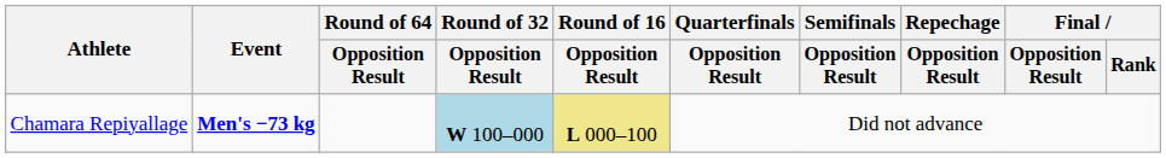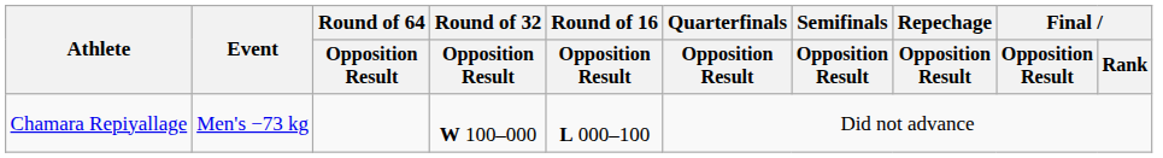Chamara Repiyallage | Event: bold -> normal
Chamara Repiyallage | Round of 32 / Opposition Result: lightblue background -> no background
Chamara Repiyallage | Round of 16 / Opposition Result: khaki background -> no background
